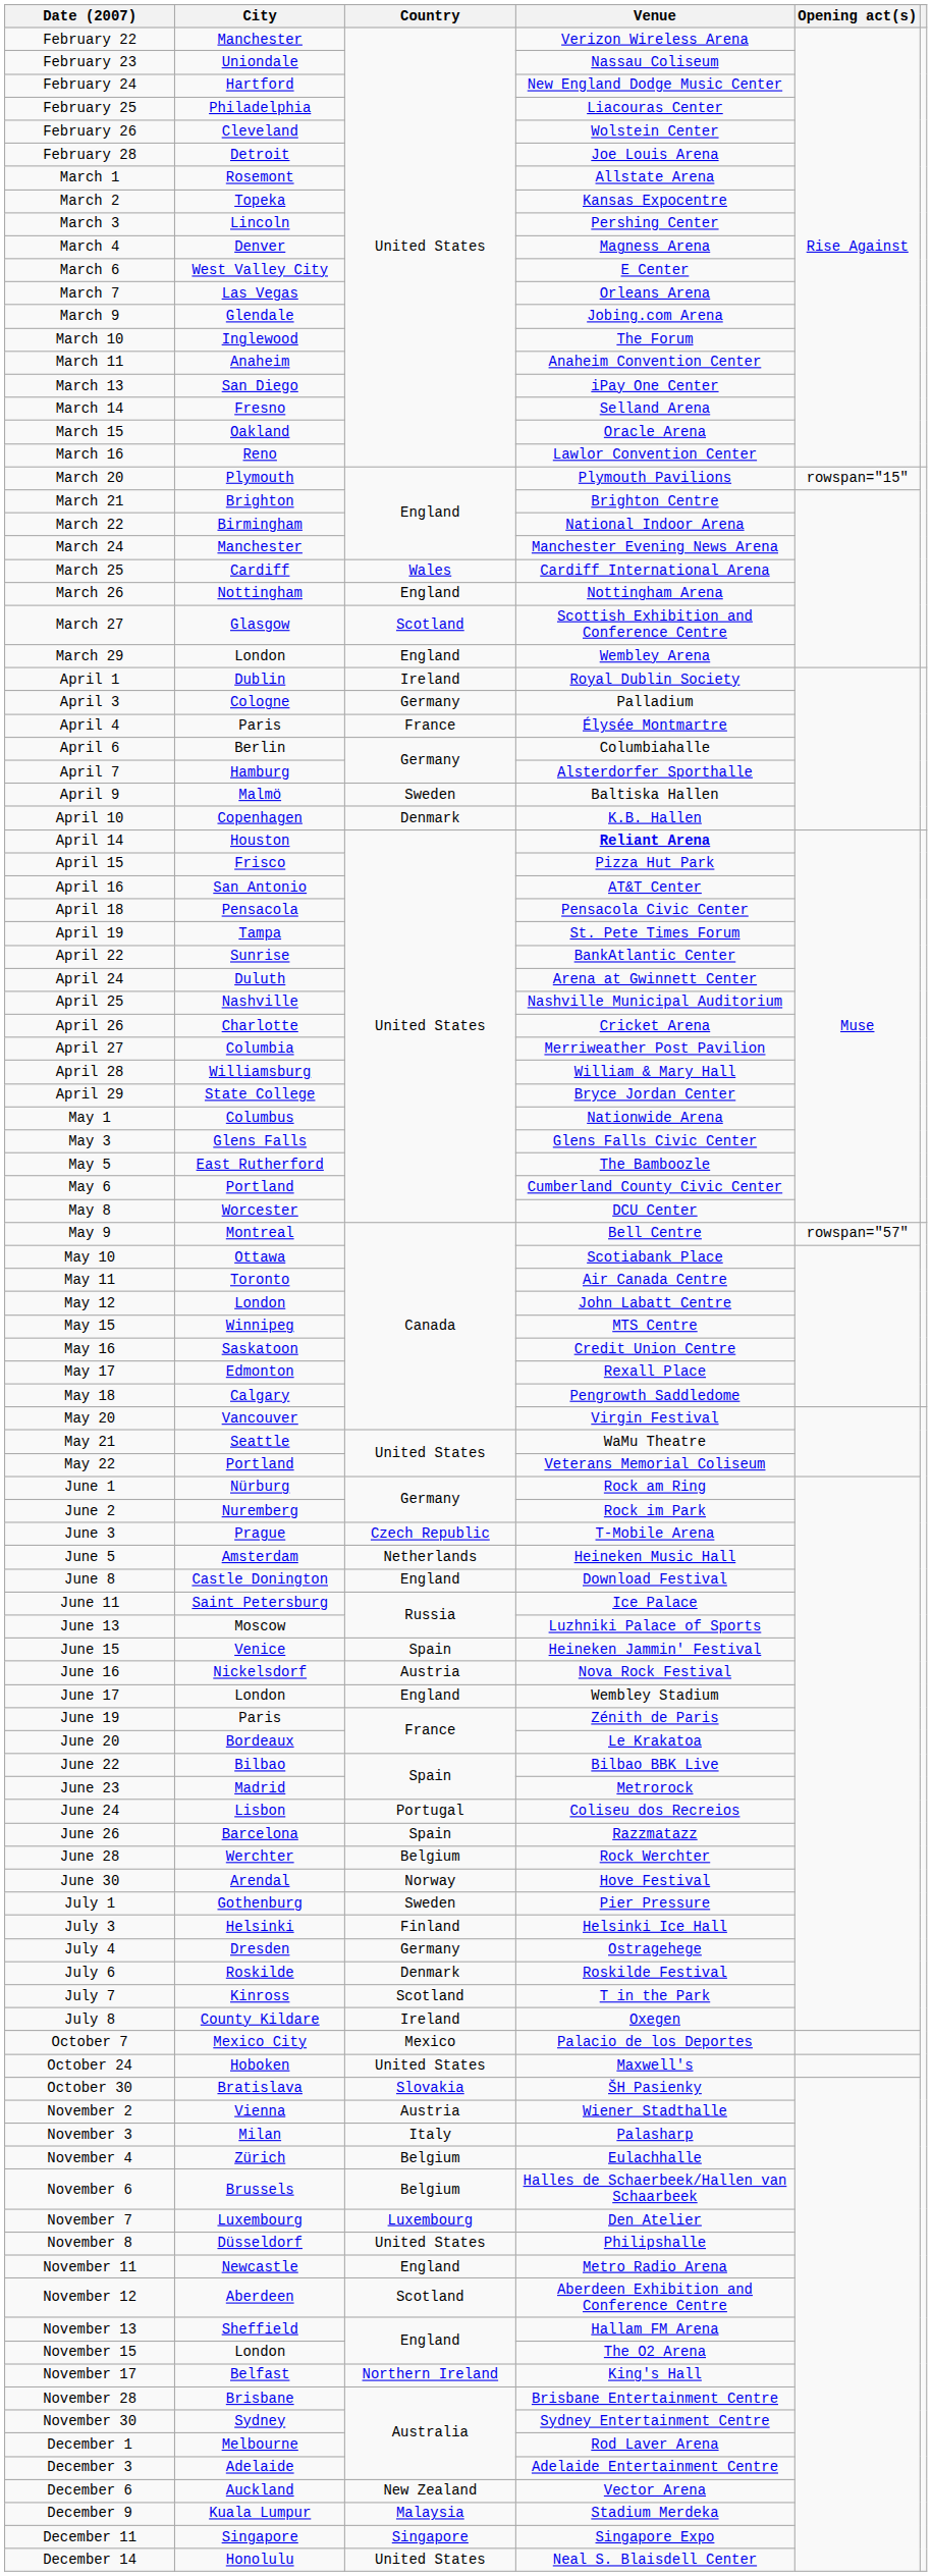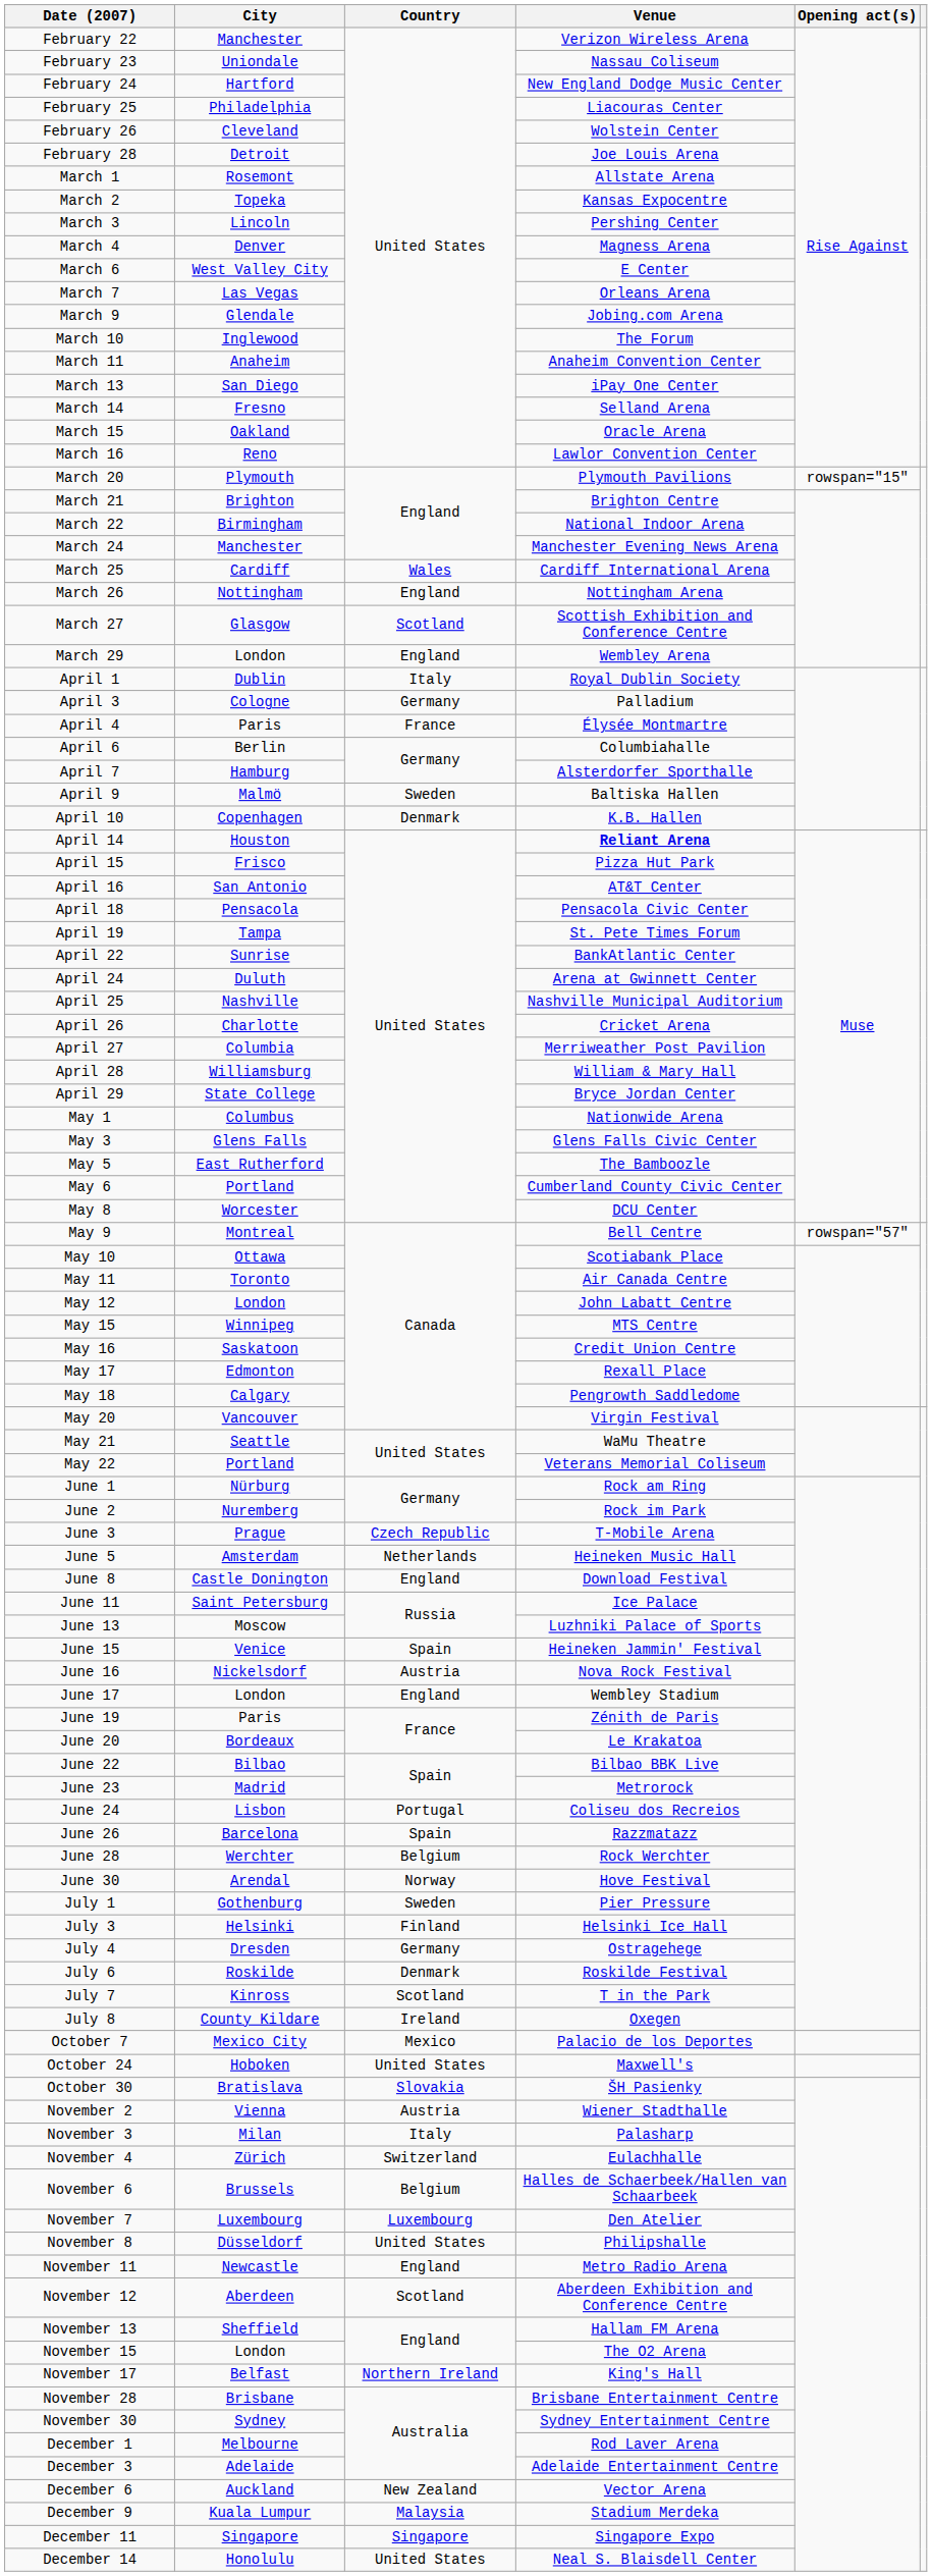April 1 | Country: Ireland -> Italy
November 4 | Country: Belgium -> Switzerland
